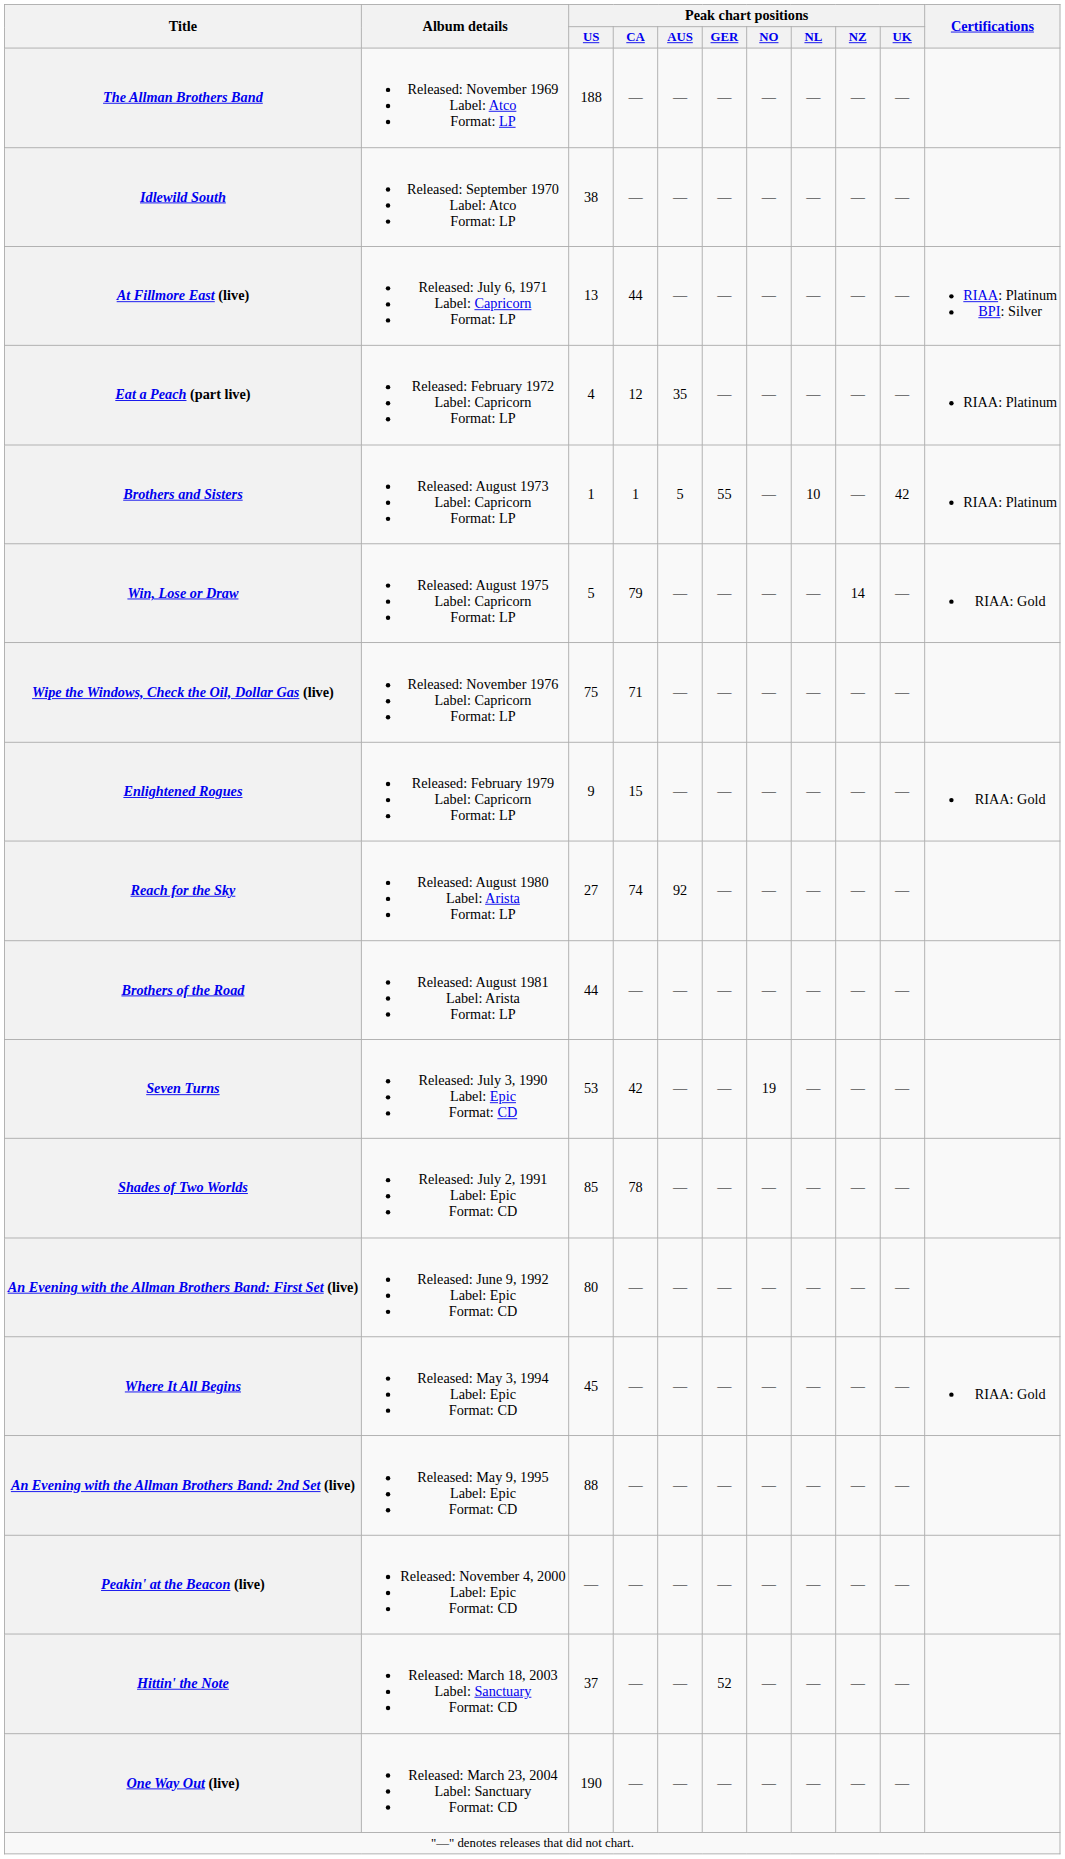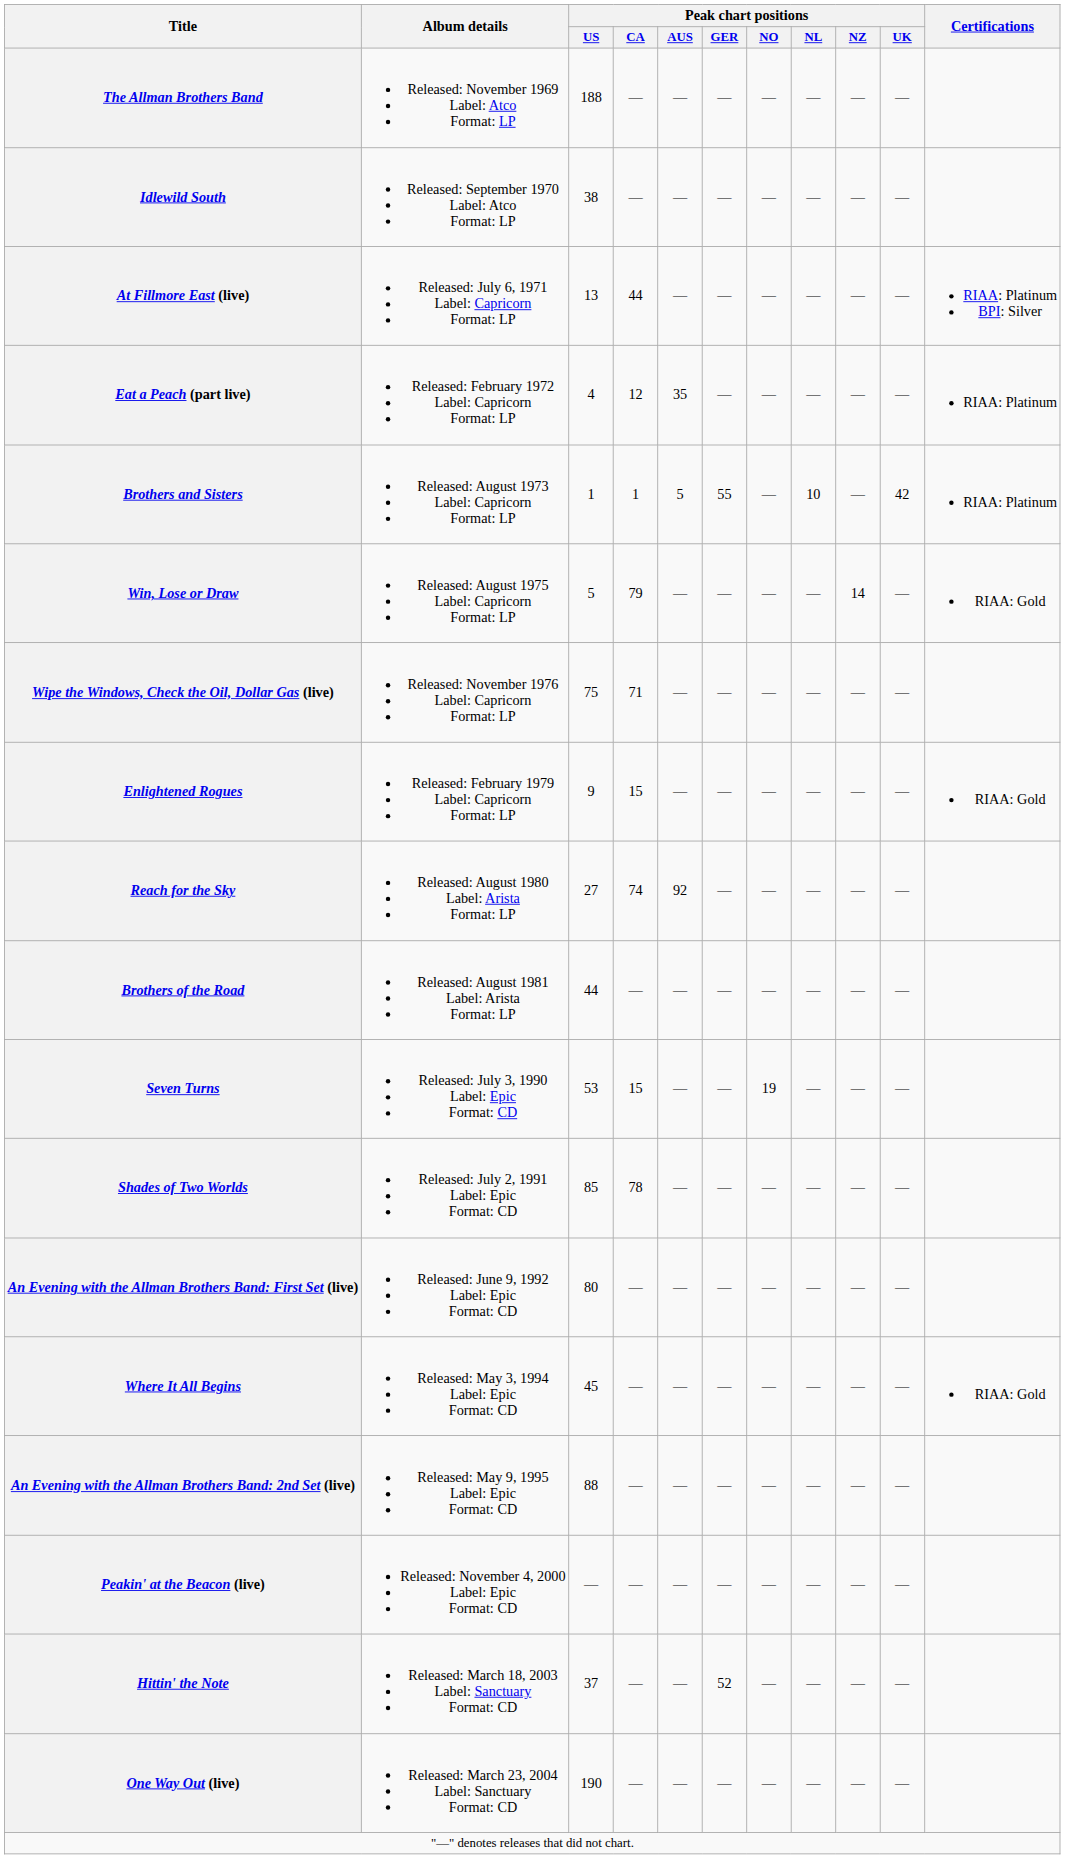Seven Turns | Peak chart positions / CA: 42 -> 15
